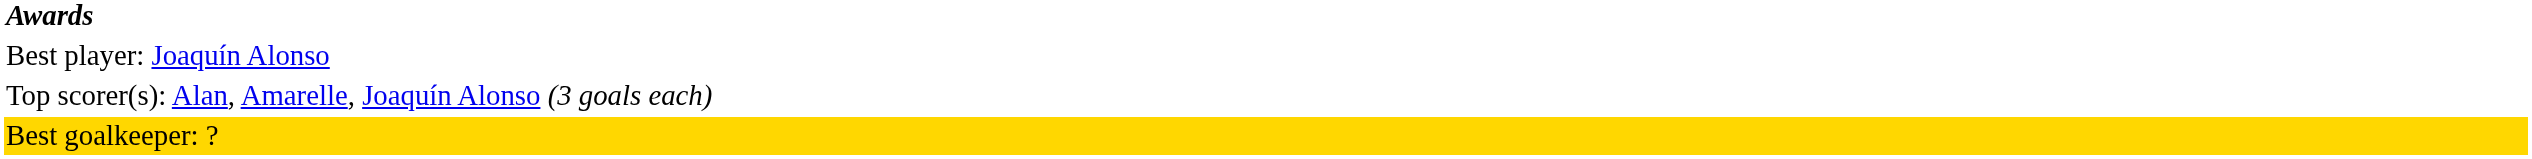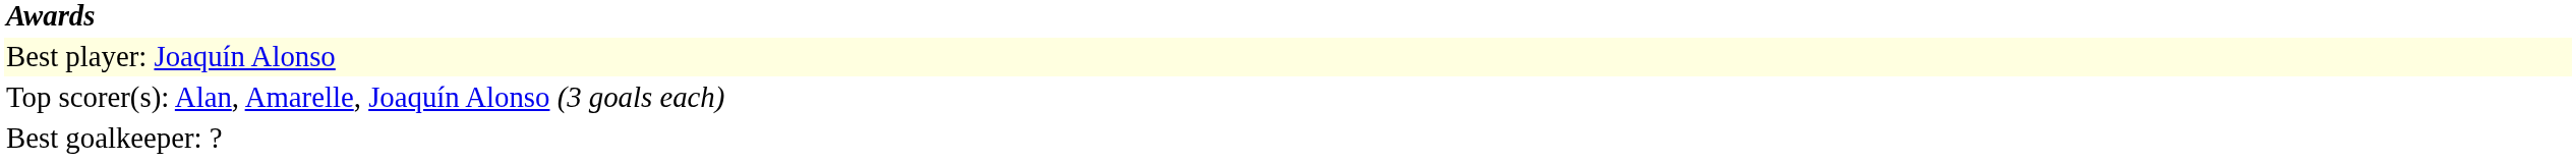Best player: Joaquín Alonso | Awards: no background -> lightyellow background
Best goalkeeper: ? | Awards: gold background -> no background
